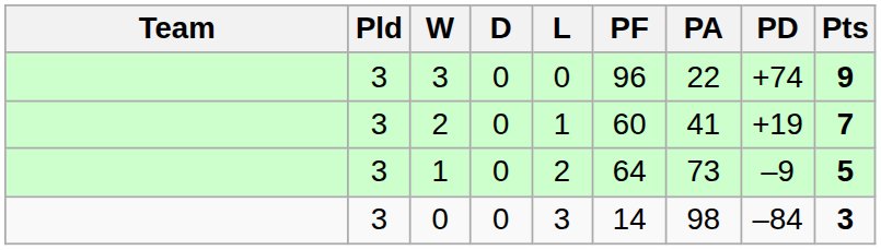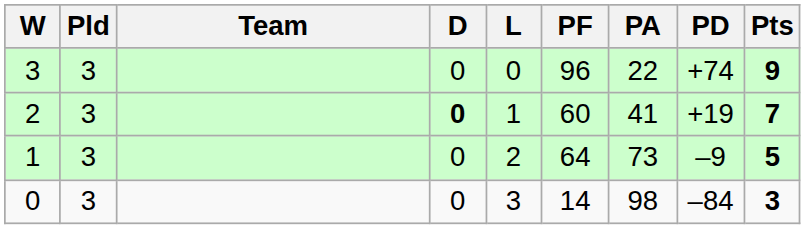columns swapped: Team <-> W
row 3 | D: normal -> bold
